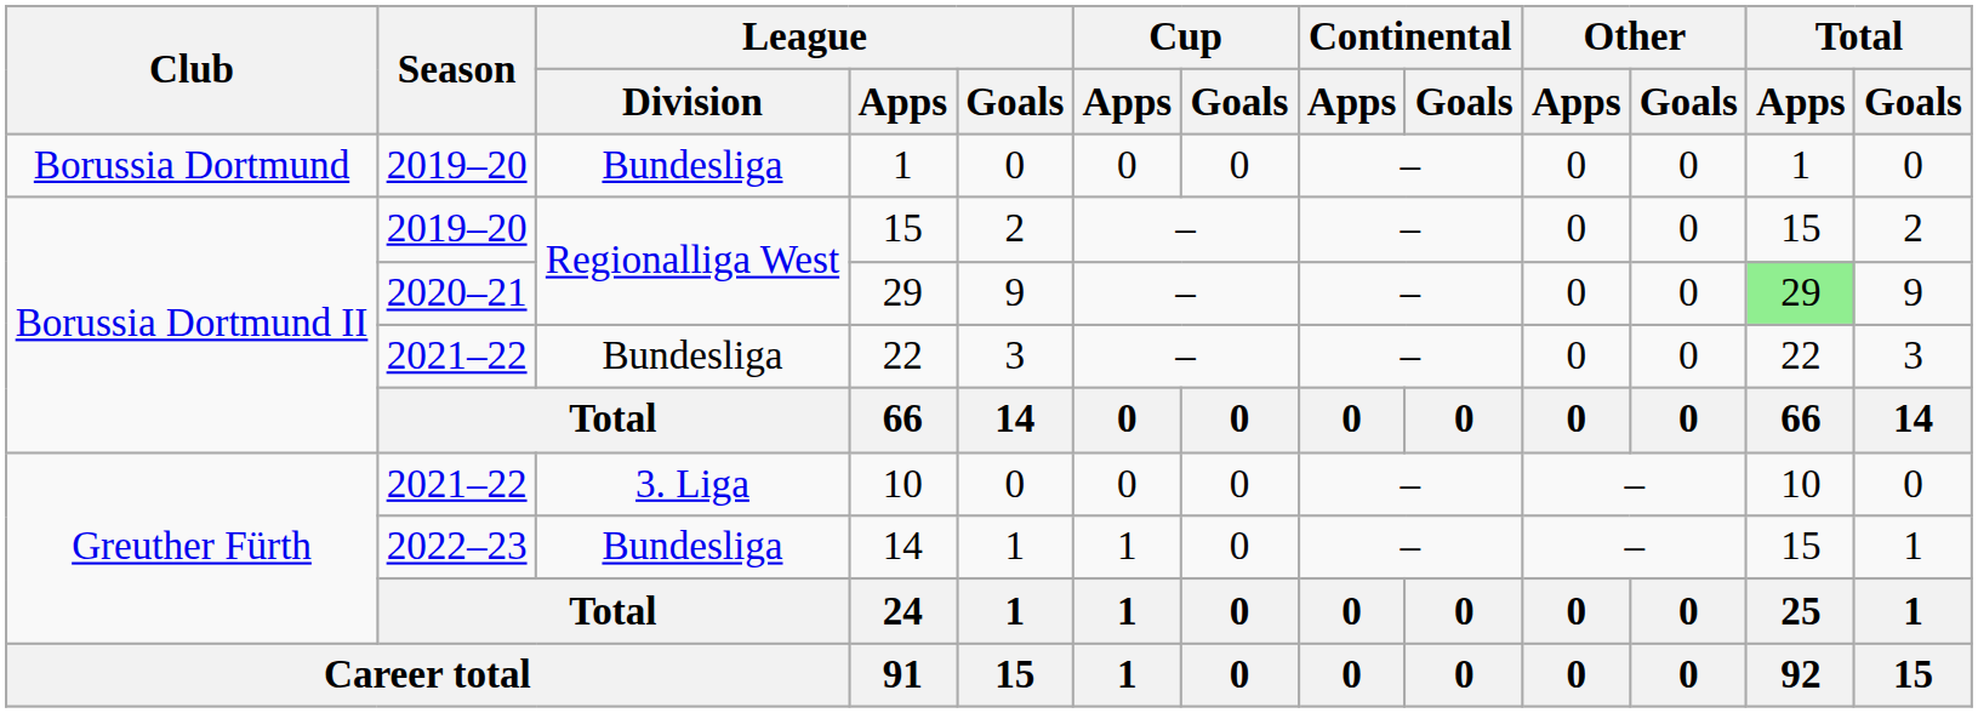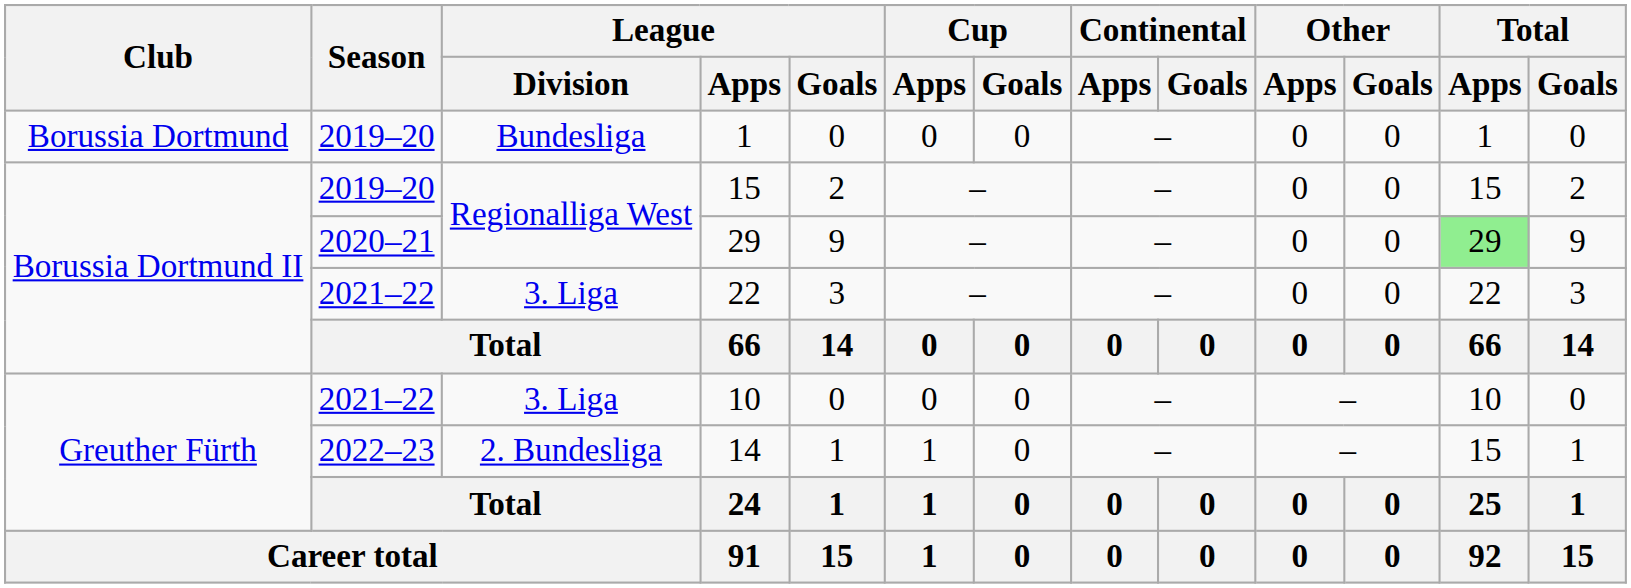row 6 | League / Division: Bundesliga -> 3. Liga
row 9 | League / Division: Bundesliga -> 2. Bundesliga
